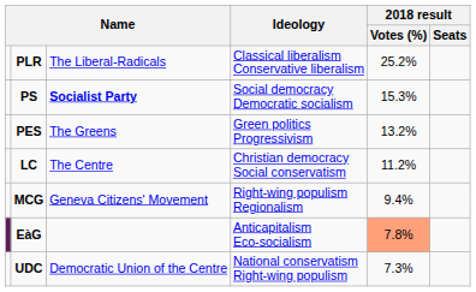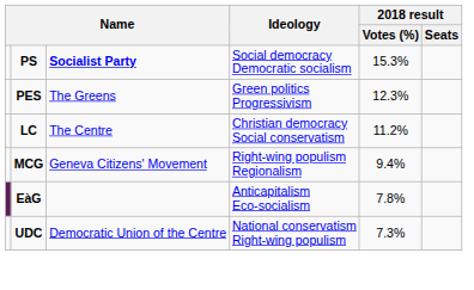- row: PLR | The Liberal-Radicals | Classical liberalism Conservative liberalism | 25.2%
PES | 2018 result / Votes (%): 13.2% -> 12.3%
EàG | 2018 result / Votes (%): lightsalmon background -> no background
